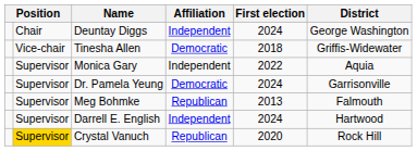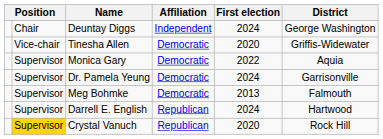Tinesha Allen | First election: 2018 -> 2020
Monica Gary | Affiliation: Independent -> Democratic
Meg Bohmke | Affiliation: Republican -> Democratic
Darrell E. English | Affiliation: Independent -> Republican
